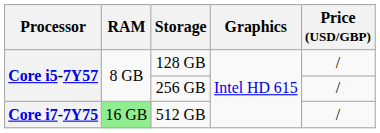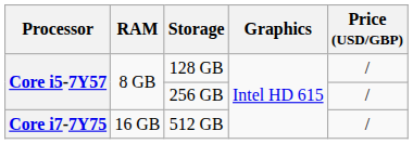512 GB | RAM: lightgreen background -> no background
